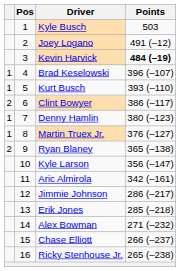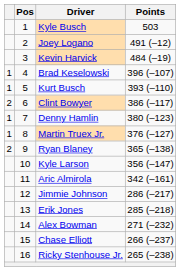Kevin Harvick | Points: bold -> normal
